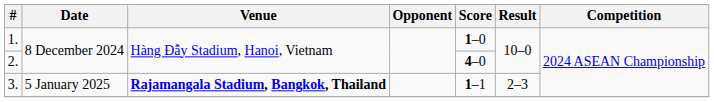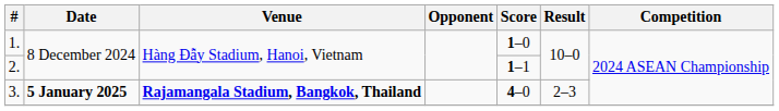2. | Score: 4–0 -> 1–1
3. | Date: normal -> bold
3. | Score: 1–1 -> 4–0
